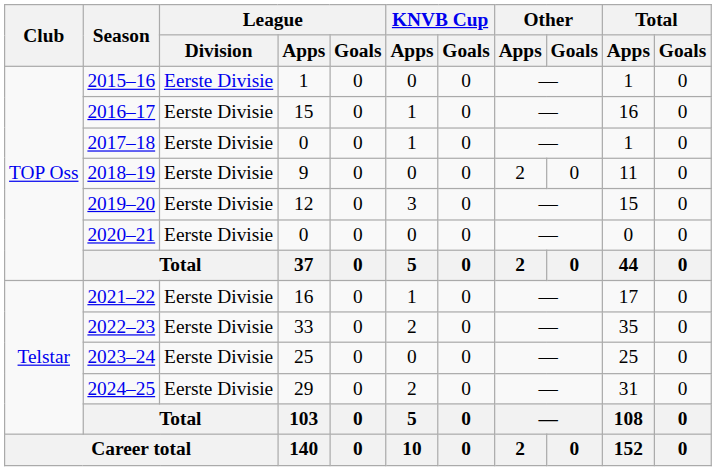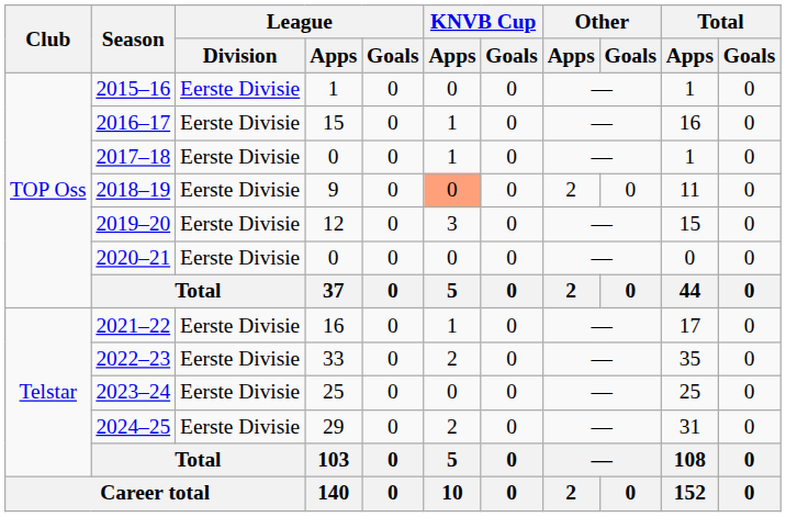2018–19 | KNVB Cup / Apps: no background -> lightsalmon background
